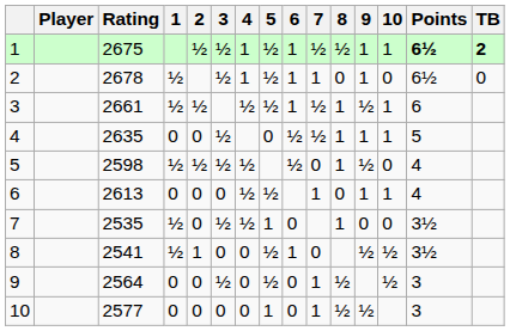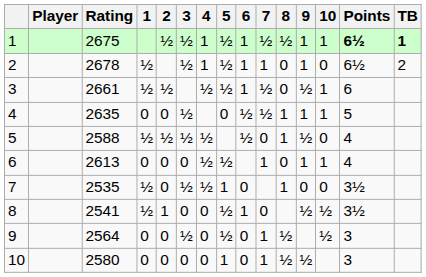row 2 | TB: 2 -> 1
row 3 | TB: 0 -> 2
row 4 | 8: 1 -> 0
row 6 | Rating: 2598 -> 2588
row 11 | Rating: 2577 -> 2580
